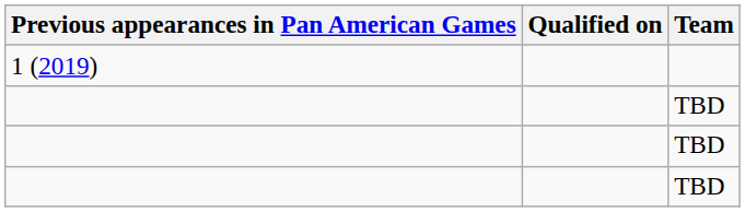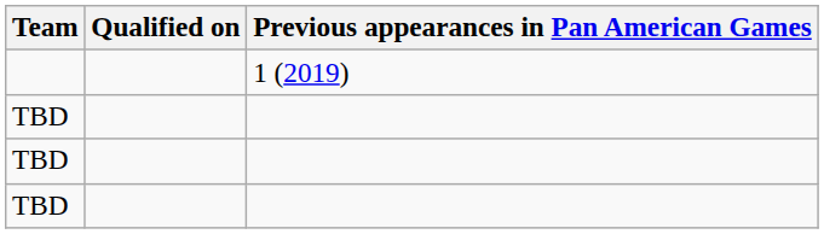columns swapped: Team <-> Previous appearances in Pan American Games
